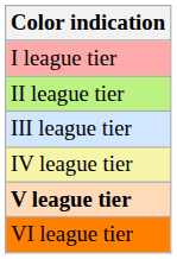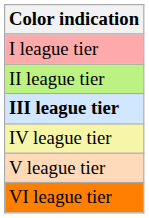row 4 | column 1: normal -> bold
row 6 | column 1: bold -> normal
